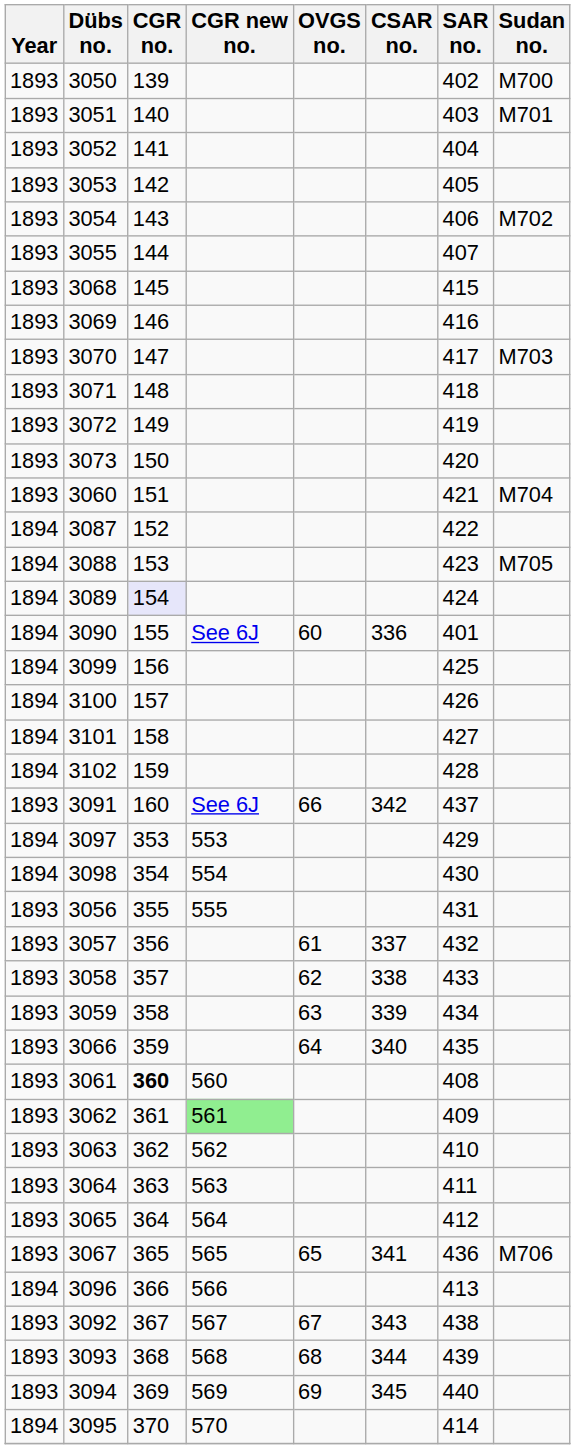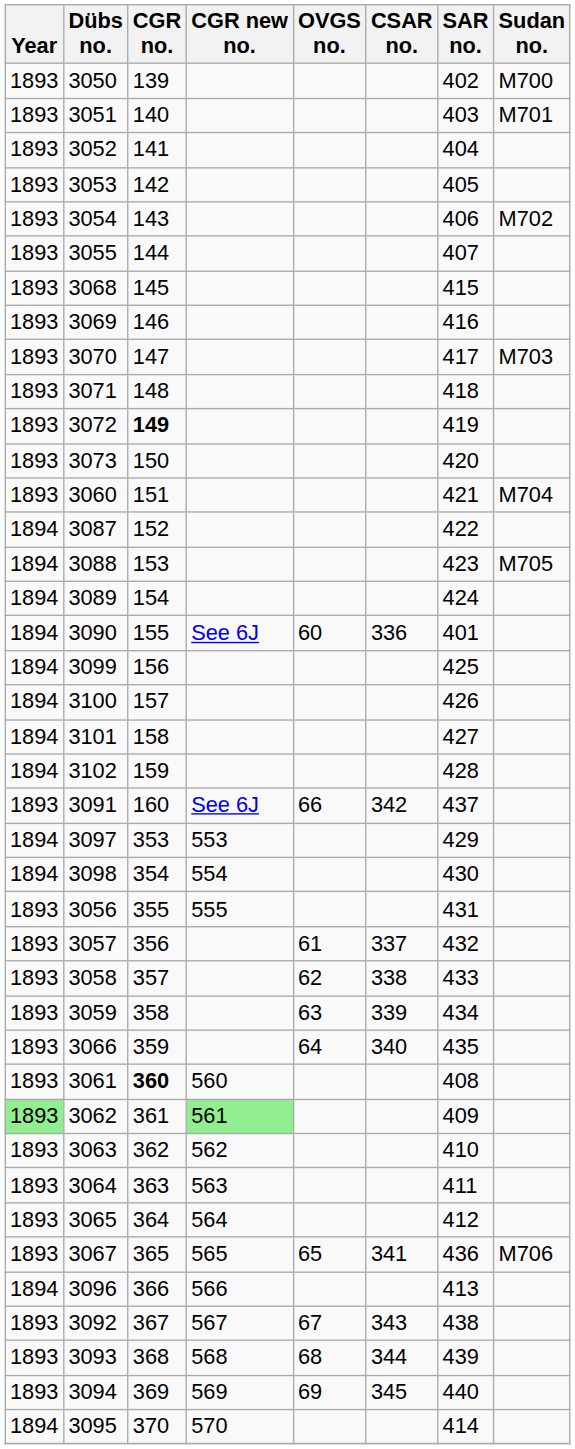3072 | CGR no.: normal -> bold
3089 | CGR no.: lavender background -> no background
3062 | Year: no background -> lightgreen background
